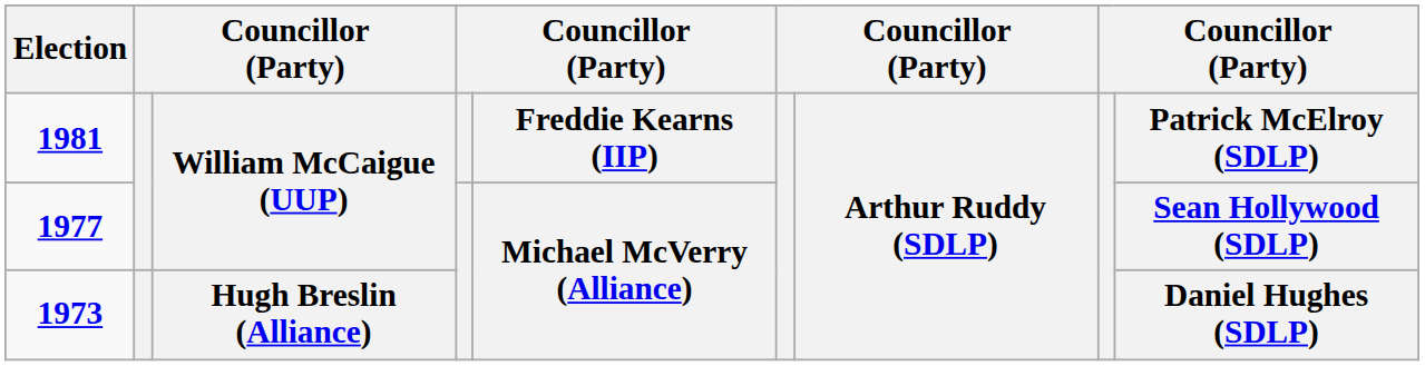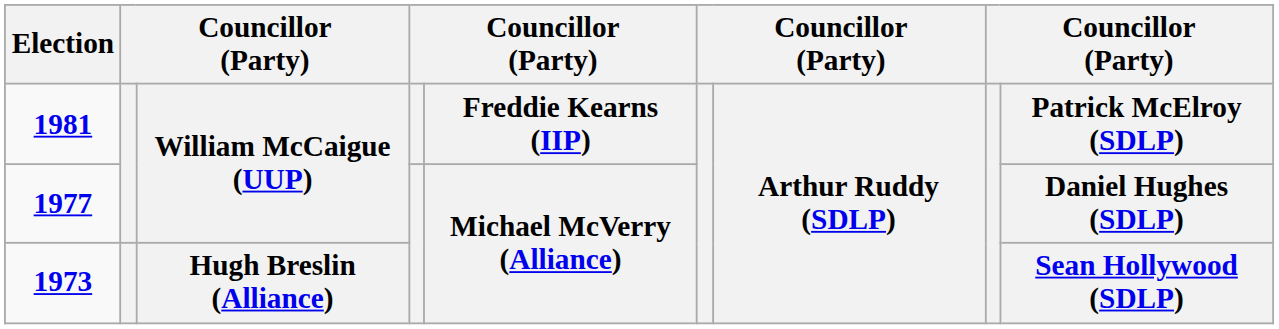1977 | column 9: Sean Hollywood (SDLP) -> Daniel Hughes (SDLP)
1973 | column 9: Daniel Hughes (SDLP) -> Sean Hollywood (SDLP)
